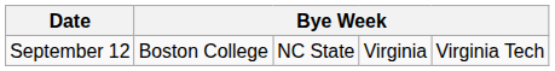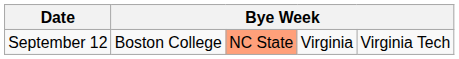September 12 | column 3: no background -> lightsalmon background
